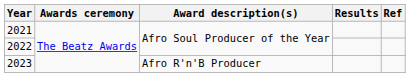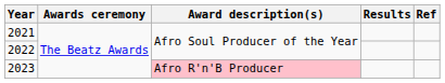2023 | Award description(s): no background -> pink background
